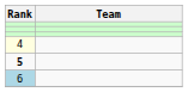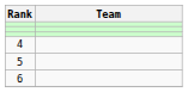row 5 | Rank: lightyellow background -> no background
row 6 | Rank: bold -> normal
row 7 | Rank: lightblue background -> no background
